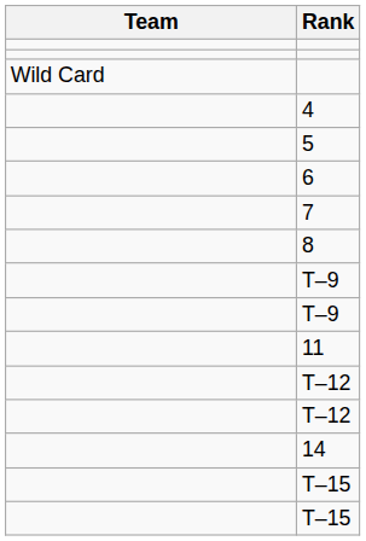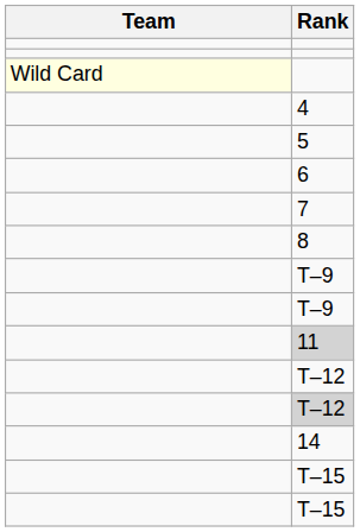row 4 | Team: no background -> lightyellow background
row 12 | Rank: no background -> lightgrey background
row 14 | Rank: no background -> lightgrey background
